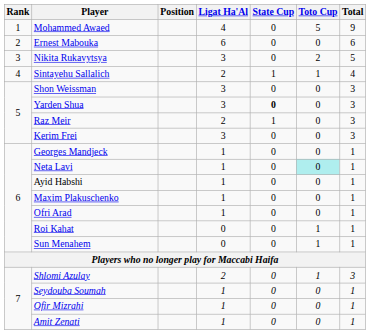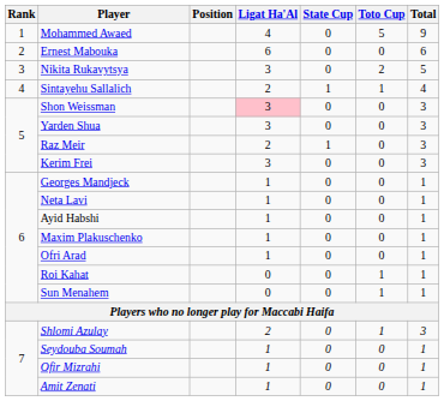Shon Weissman | Ligat Ha'Al: no background -> pink background
Yarden Shua | State Cup: bold -> normal
Neta Lavi | Toto Cup: paleturquoise background -> no background
